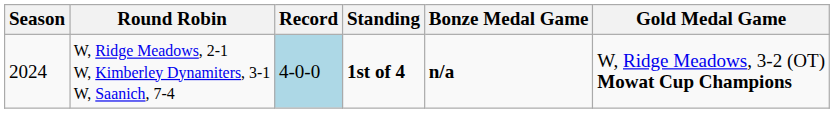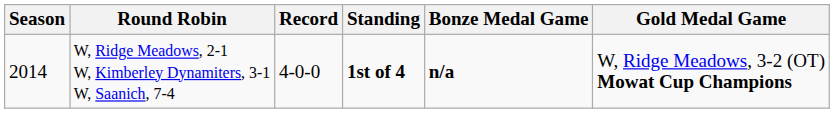row 2 | Season: 2024 -> 2014
row 2 | Record: lightblue background -> no background
